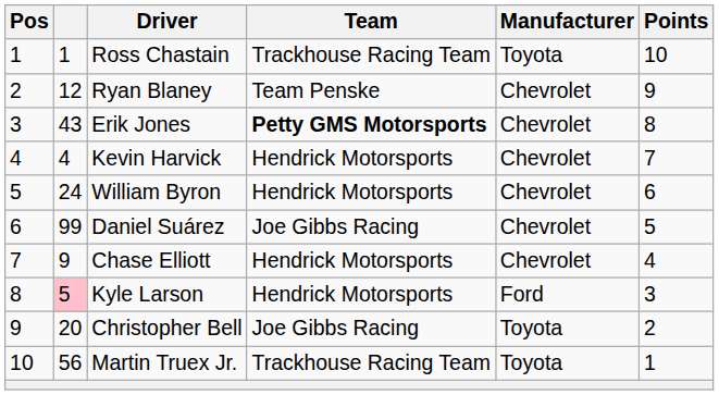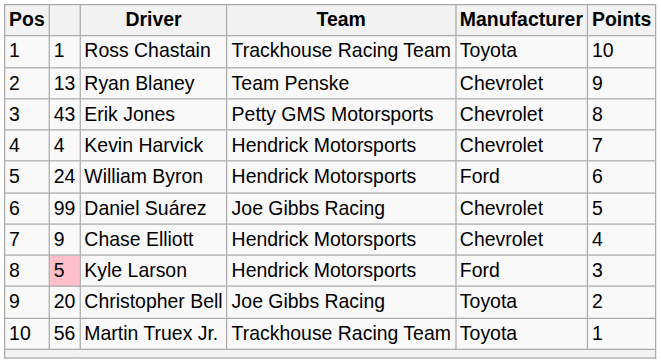Ryan Blaney | column 2: 12 -> 13
Erik Jones | Team: bold -> normal
William Byron | Manufacturer: Chevrolet -> Ford
